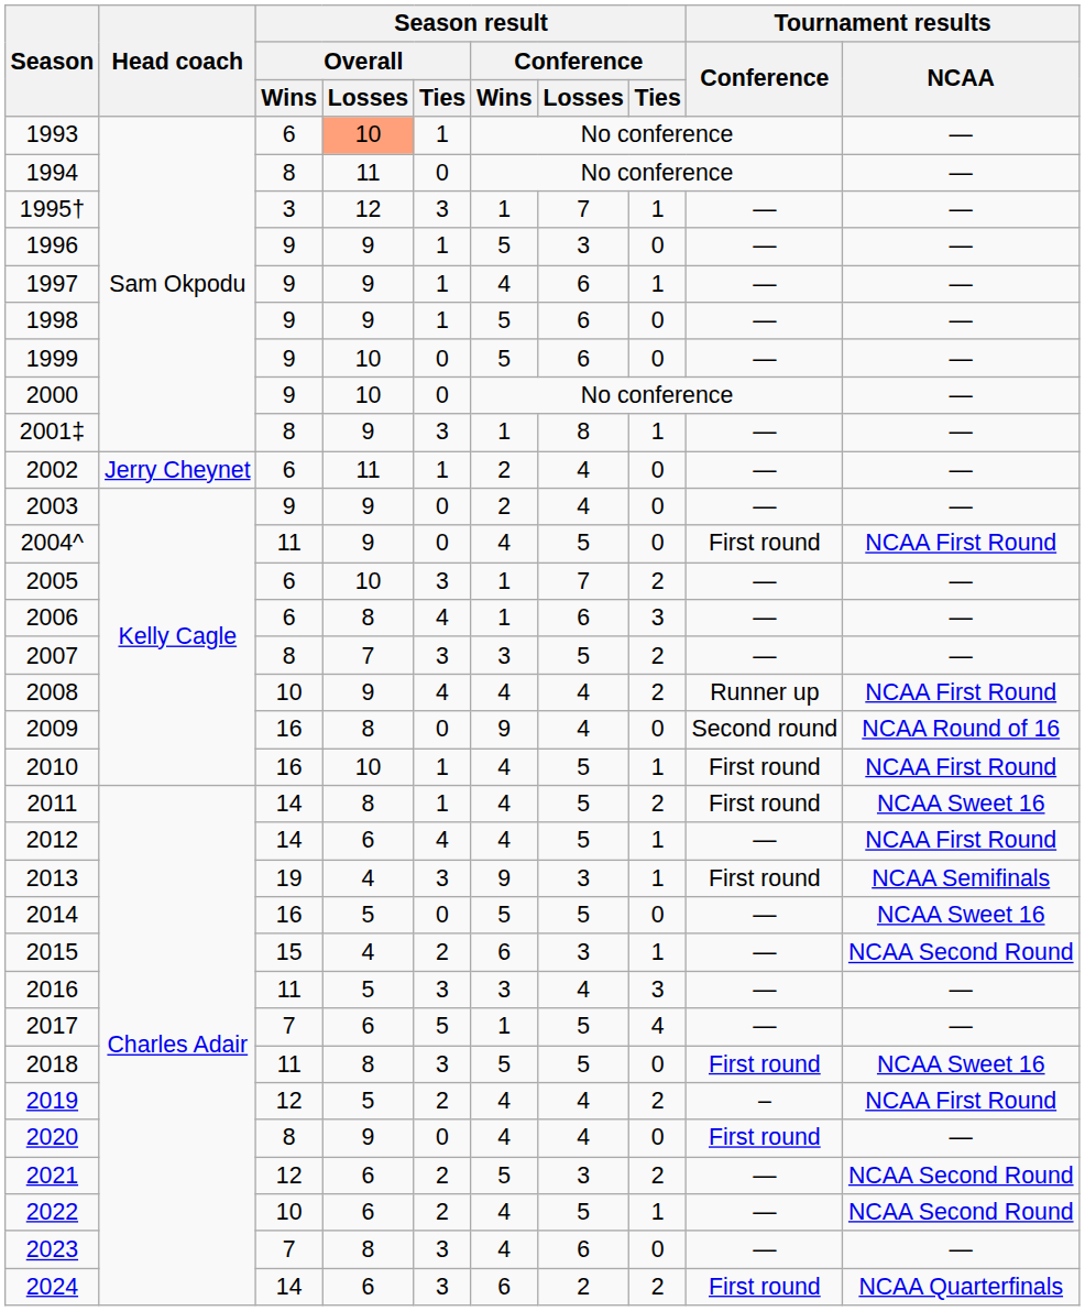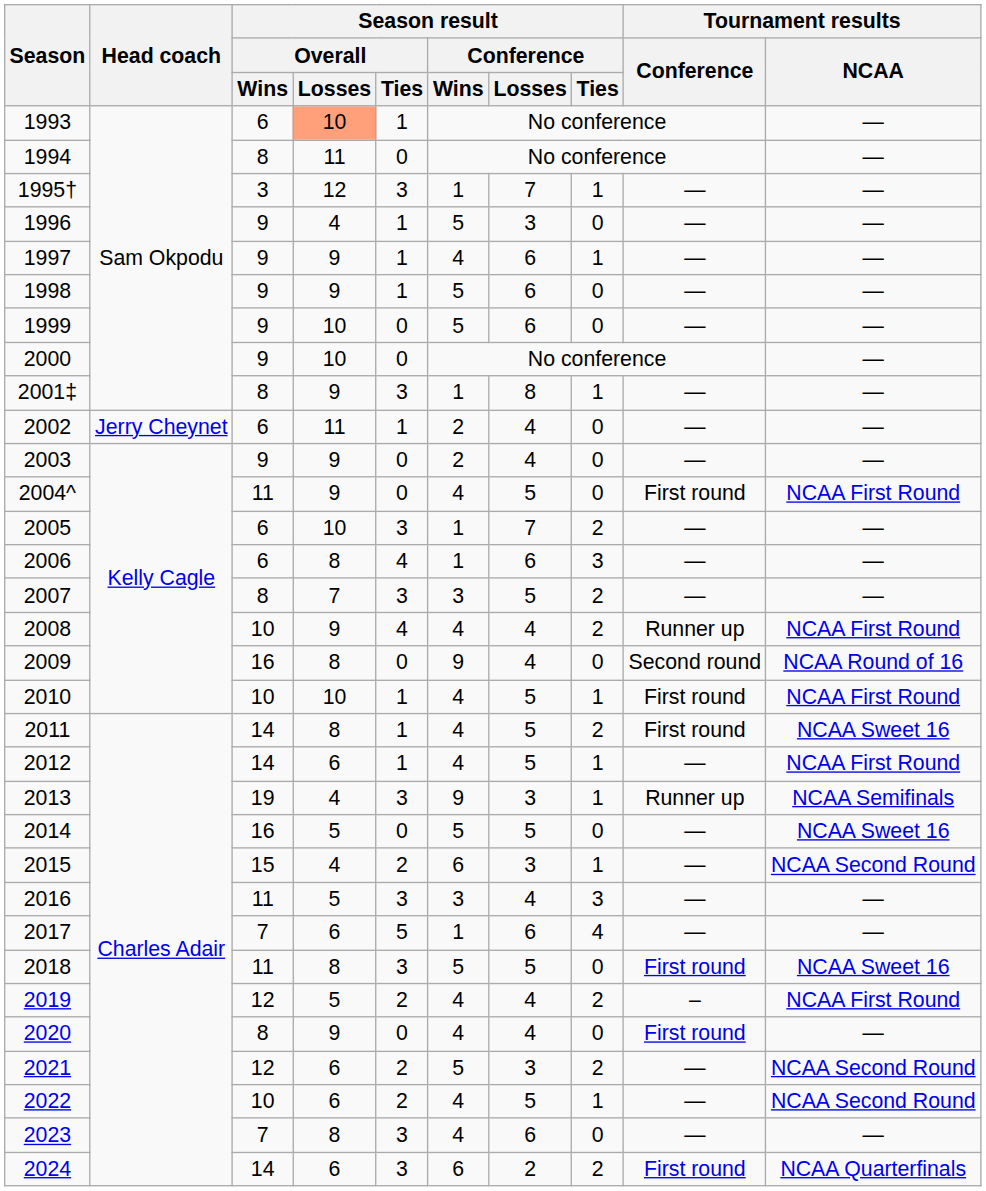1996 | Season result / Overall / Losses: 9 -> 4
2010 | Season result / Overall / Wins: 16 -> 10
2012 | Season result / Overall / Ties: 4 -> 1
2013 | Tournament results / Conference: First round -> Runner up
2017 | Season result / Conference / Losses: 5 -> 6
